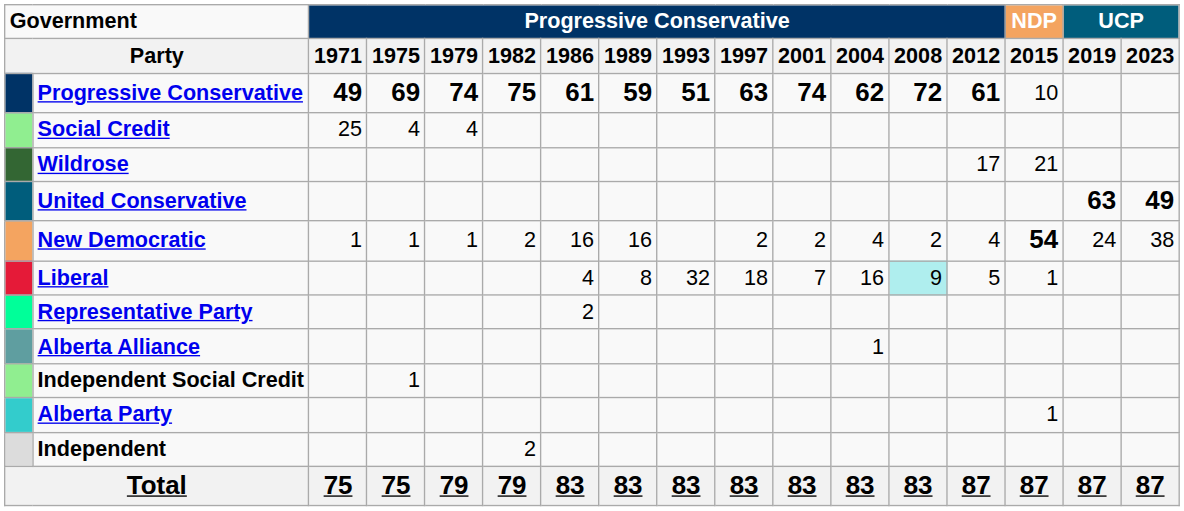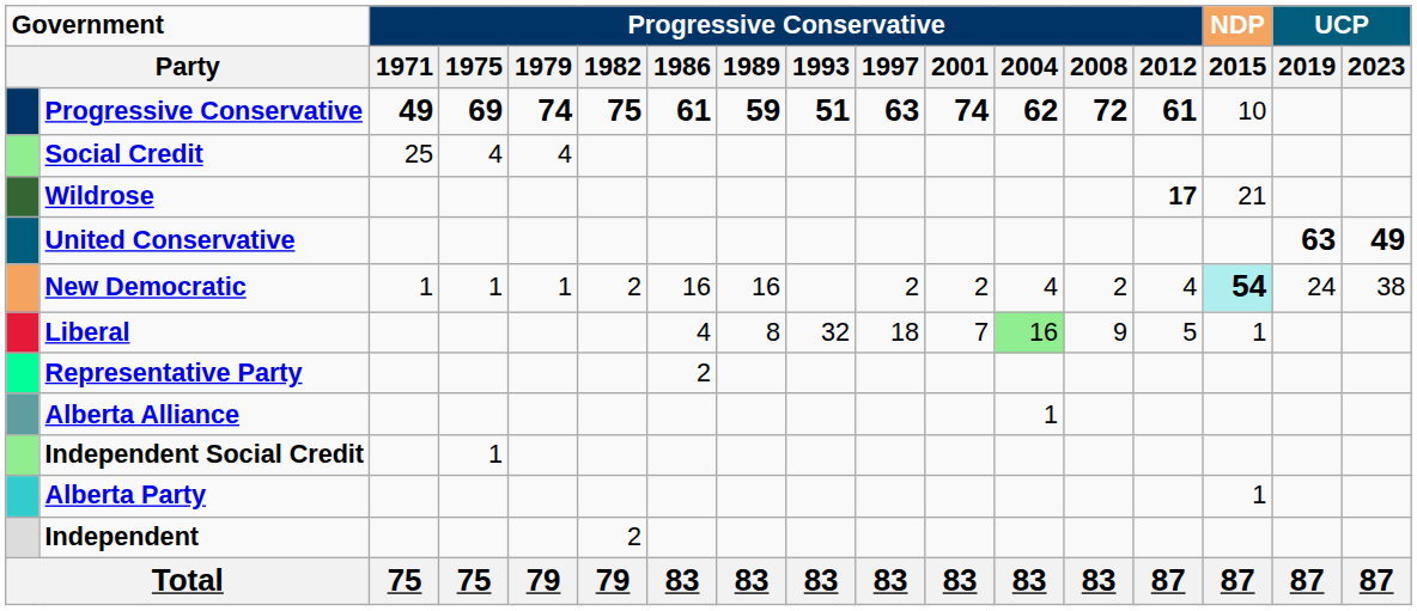Wildrose | Progressive Conservative / 2012: normal -> bold
New Democratic | NDP / 2015: no background -> paleturquoise background
Liberal | Progressive Conservative / 2004: no background -> lightgreen background
Liberal | Progressive Conservative / 2008: paleturquoise background -> no background
